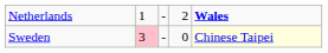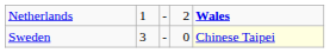Sweden | column 2: pink background -> no background
